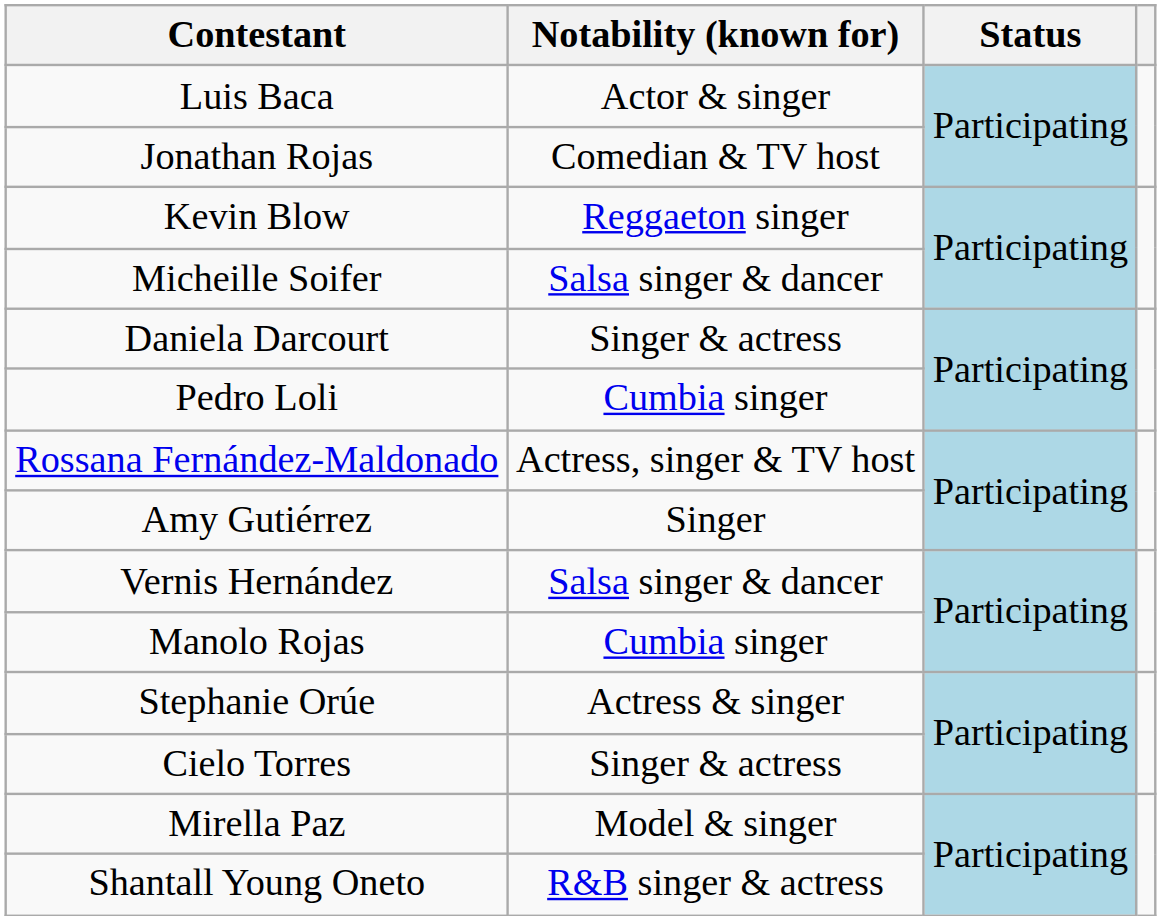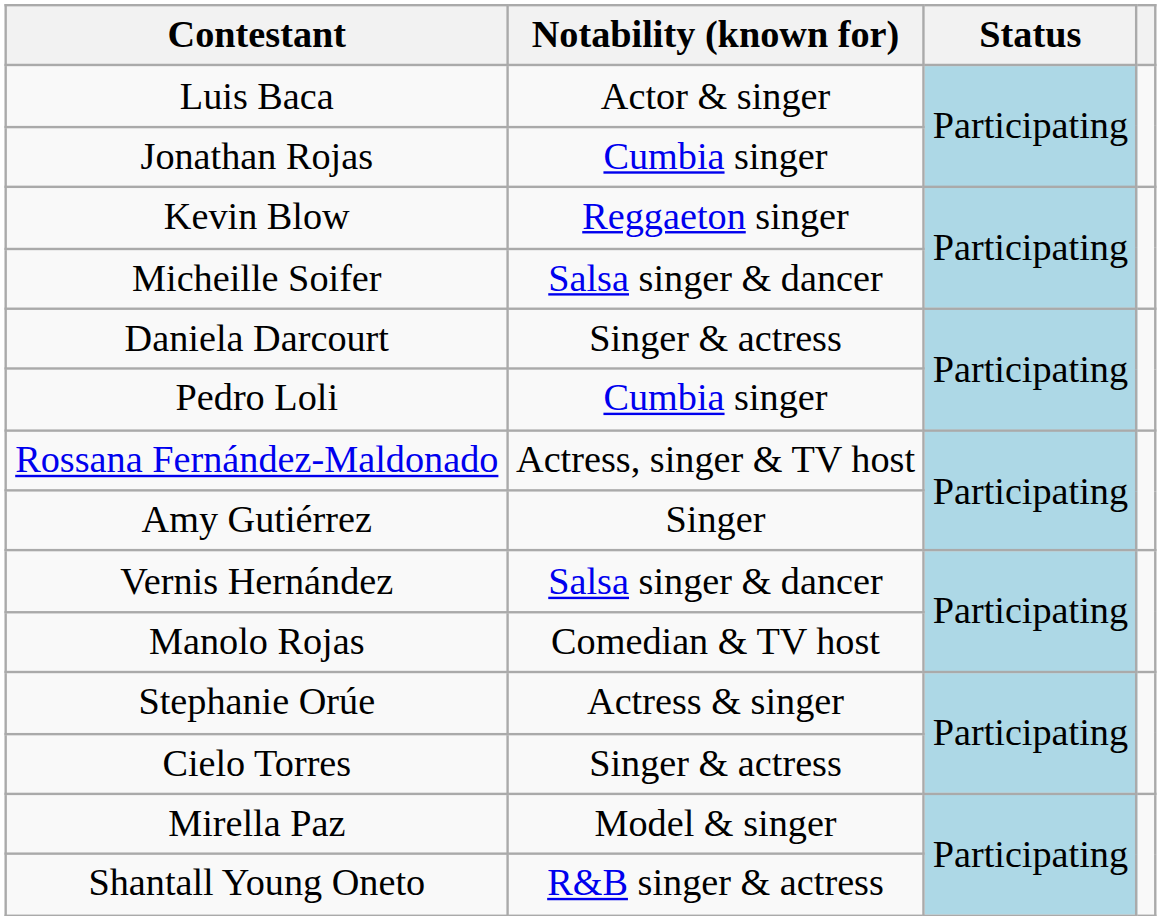Jonathan Rojas | Notability (known for): Comedian & TV host -> Cumbia singer
Manolo Rojas | Notability (known for): Cumbia singer -> Comedian & TV host
